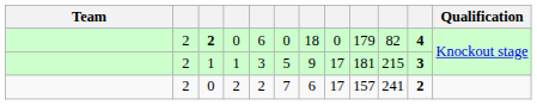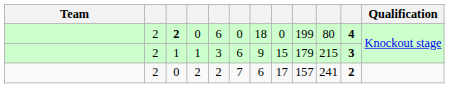row 2 | column 9: 179 -> 199
row 2 | column 10: 82 -> 80
row 3 | column 6: 5 -> 6
row 3 | column 8: 17 -> 15
row 3 | column 9: 181 -> 179
